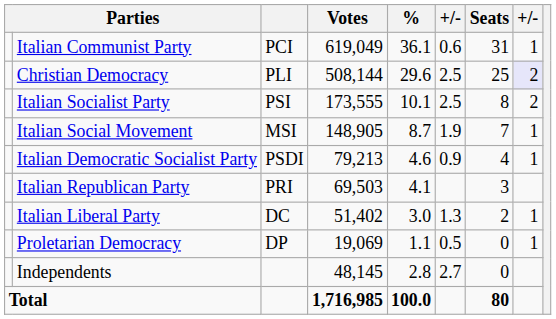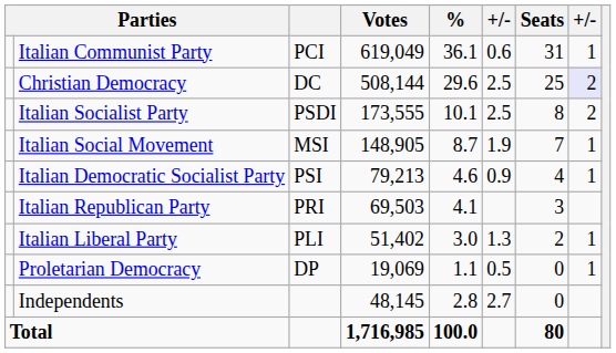Christian Democracy | column 3: PLI -> DC
Italian Socialist Party | column 3: PSI -> PSDI
Italian Democratic Socialist Party | column 3: PSDI -> PSI
Italian Liberal Party | column 3: DC -> PLI
